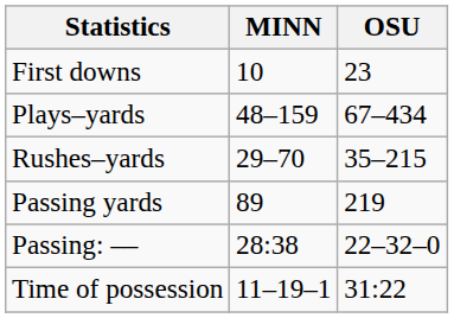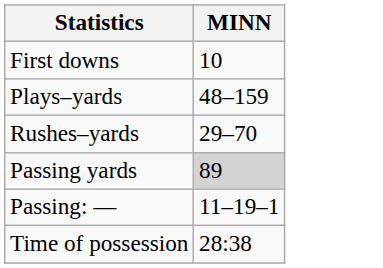- column: OSU | 23 | 67–434 | 35–215 | 219 | 22–32–0 | 31:22
Passing yards | MINN: no background -> lightgrey background
Passing: –– | MINN: 28:38 -> 11–19–1
Time of possession | MINN: 11–19–1 -> 28:38
